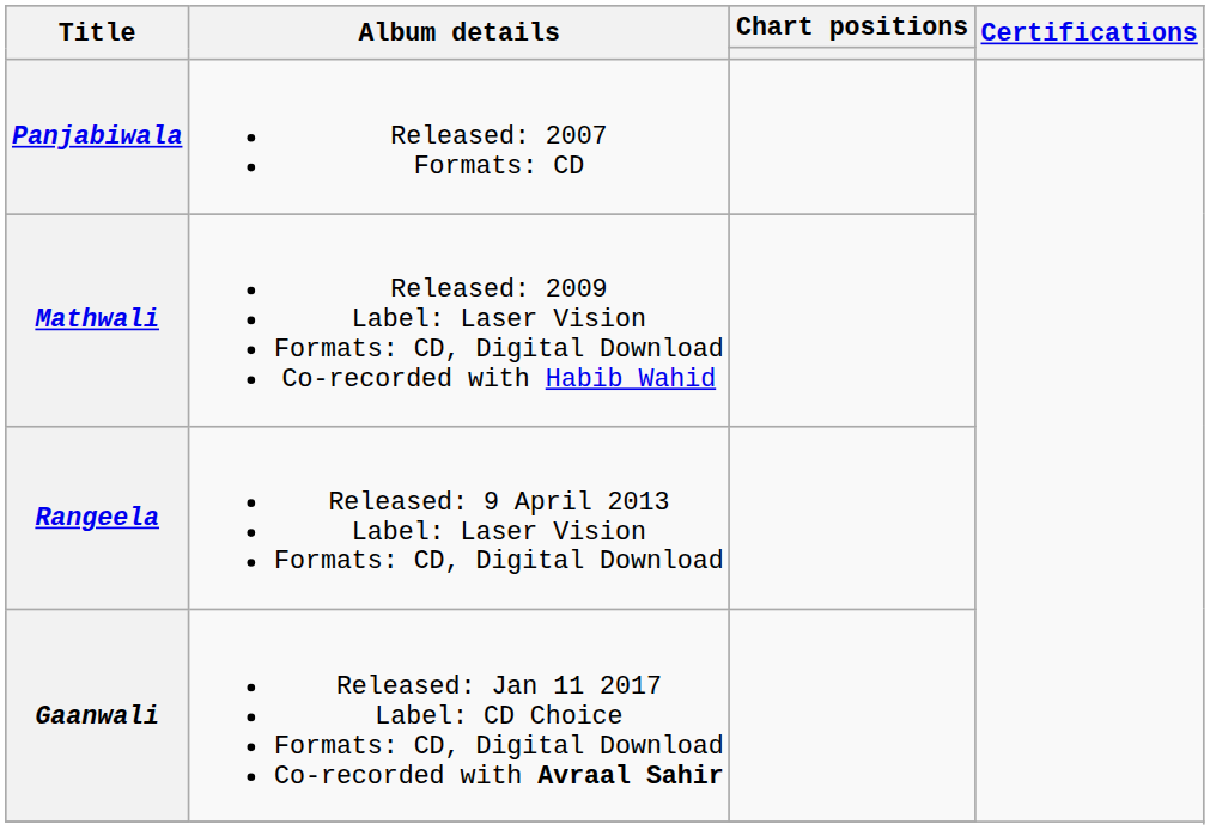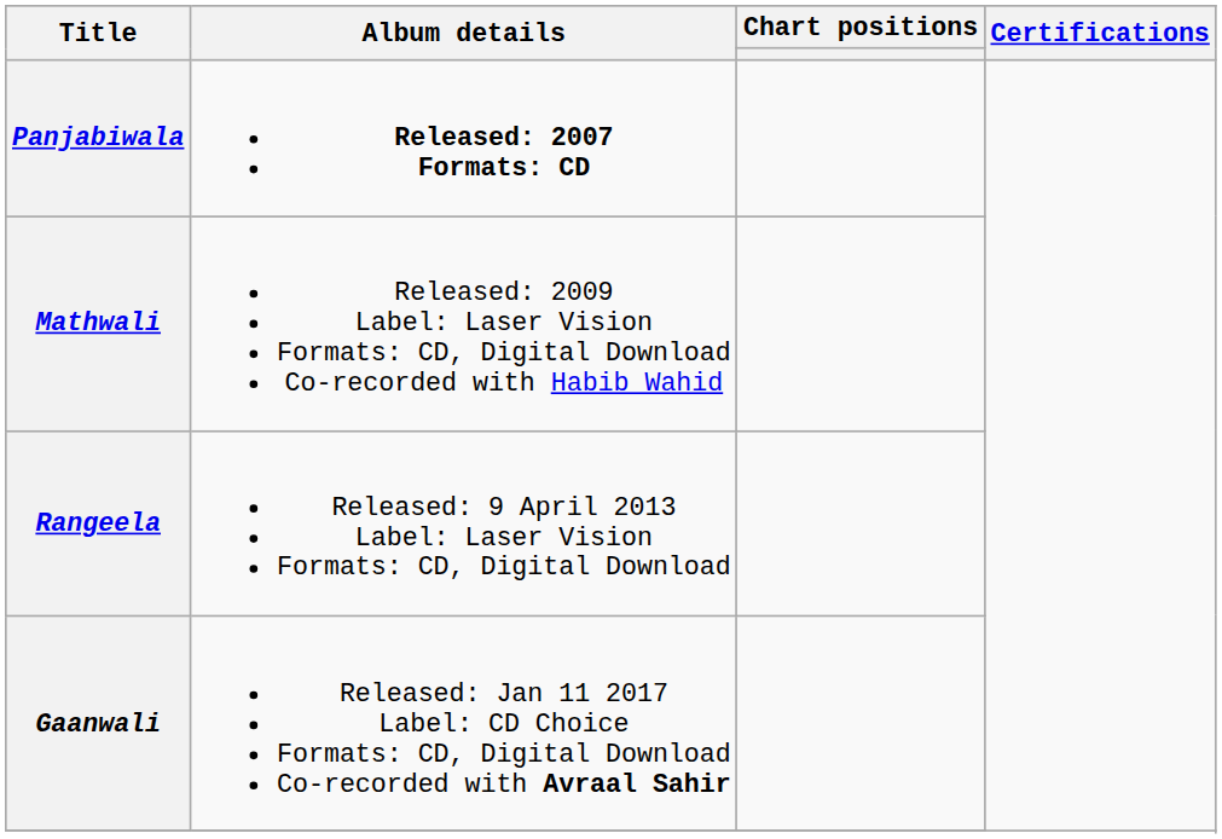Panjabiwala | Album details: normal -> bold
